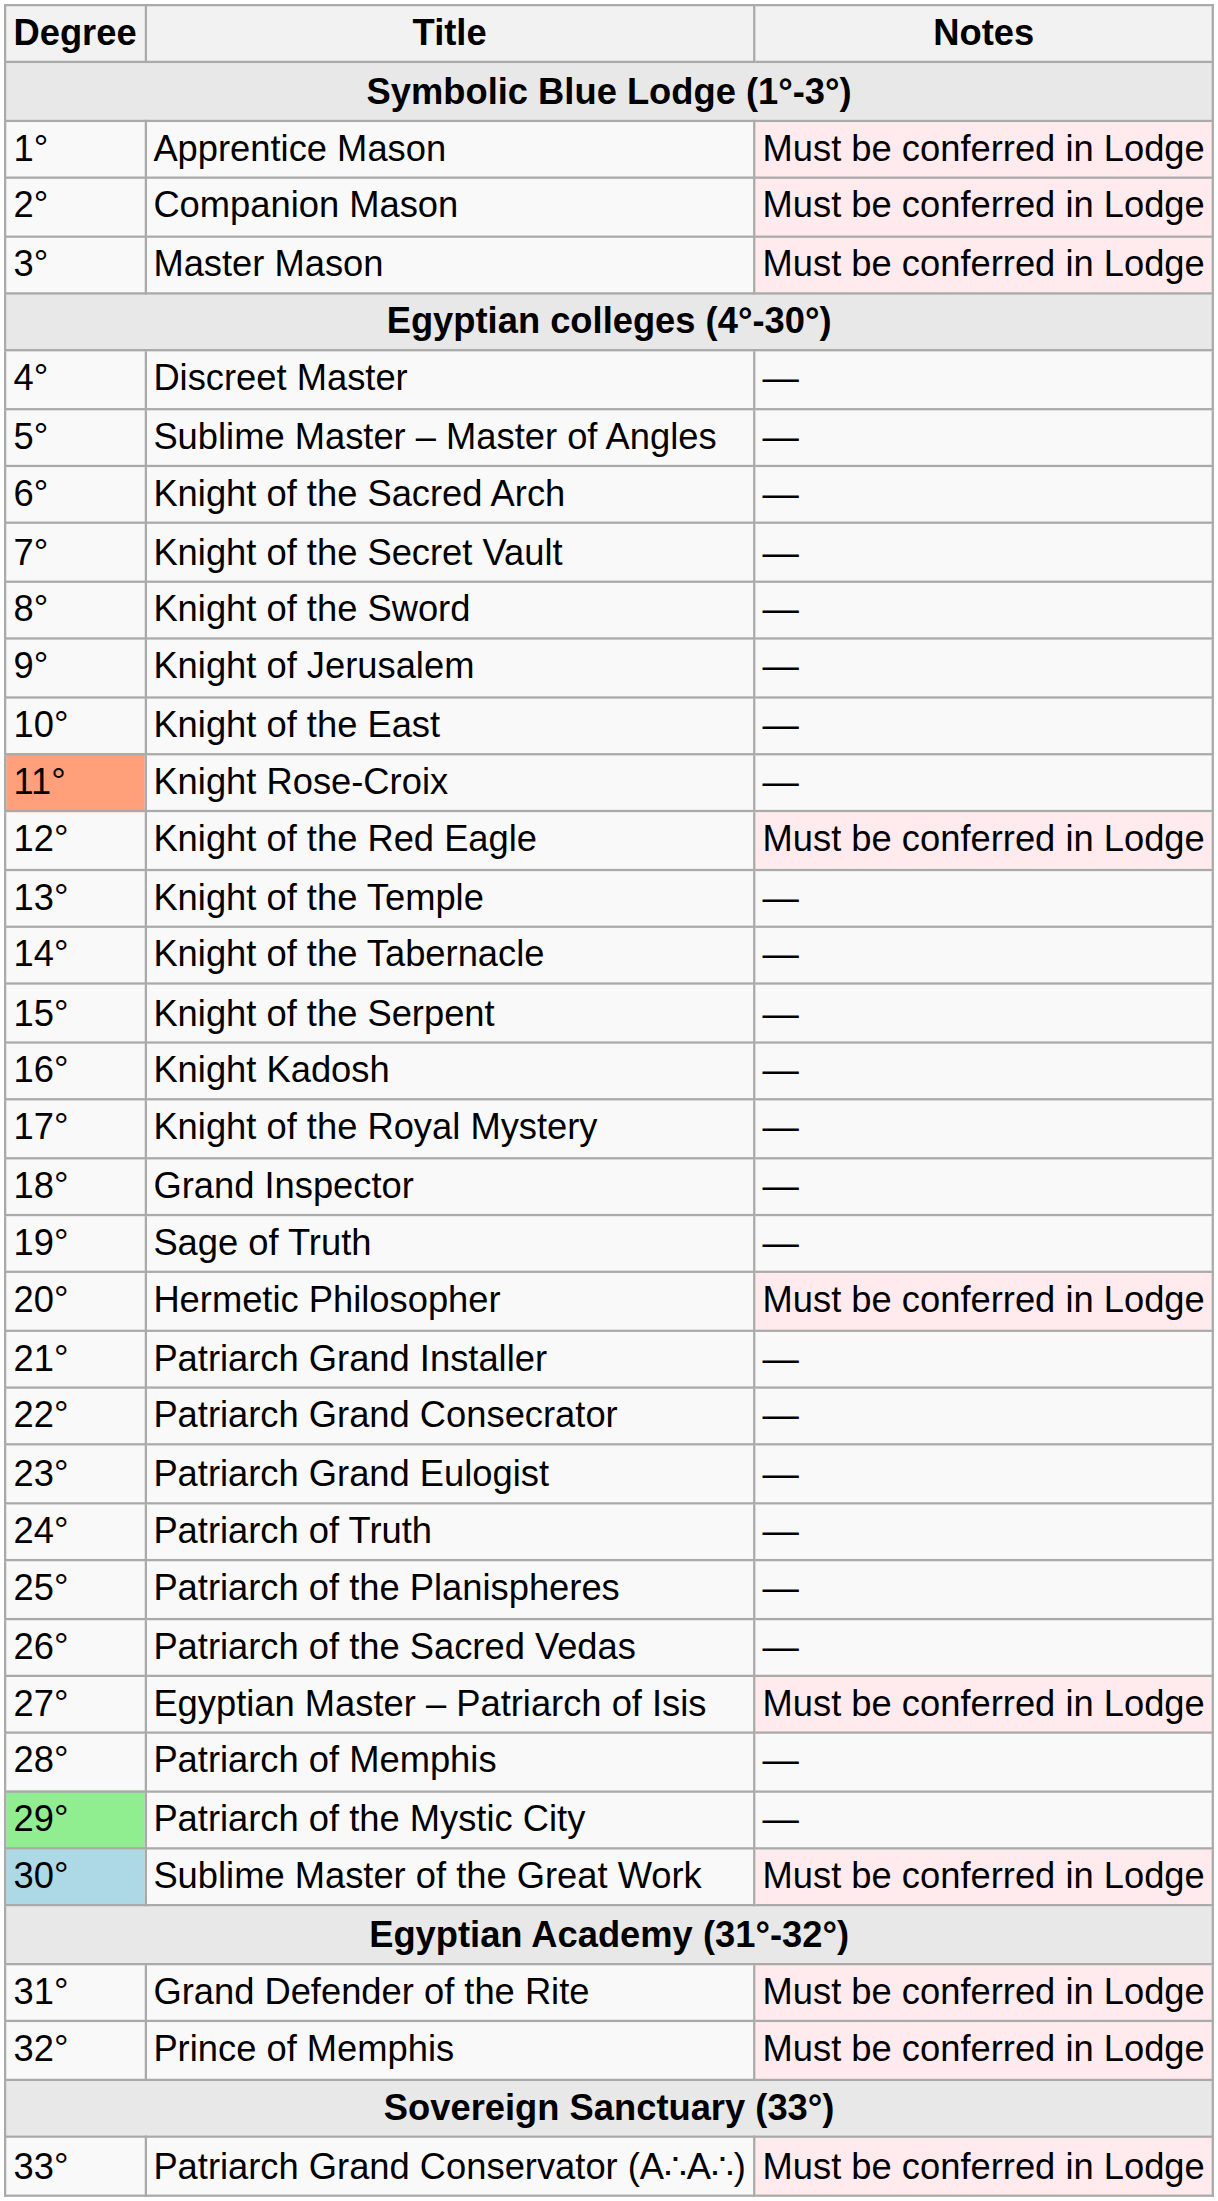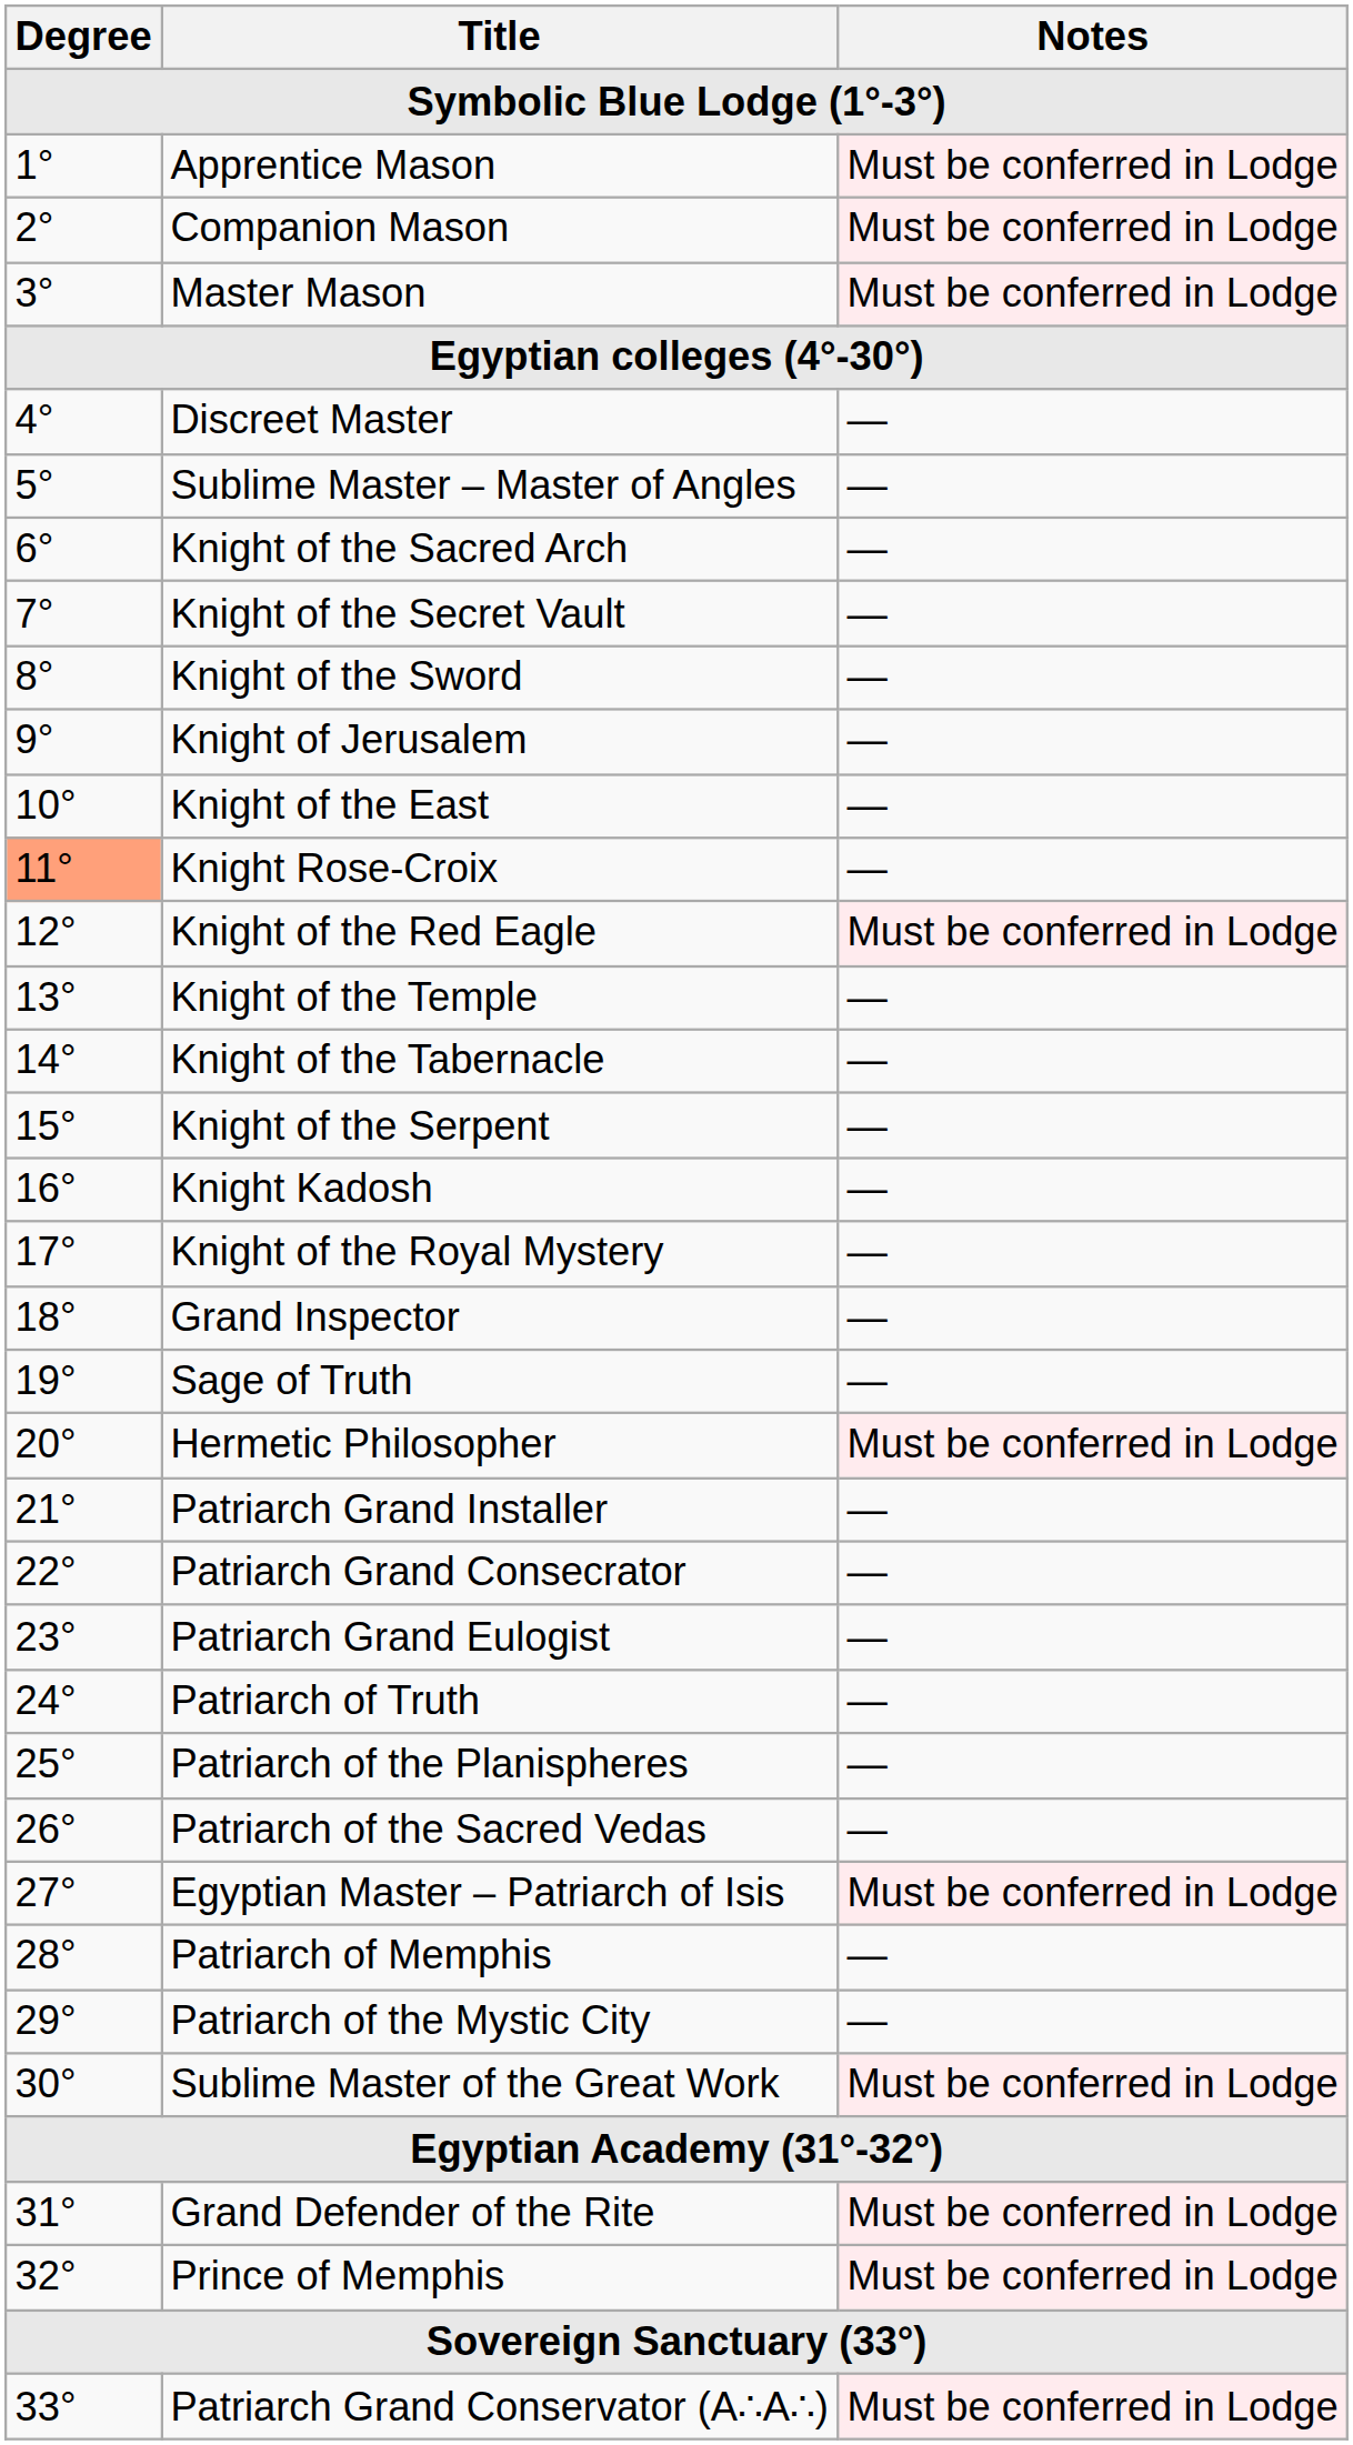Patriarch of the Mystic City | Degree: lightgreen background -> no background
Sublime Master of the Great Work | Degree: lightblue background -> no background
